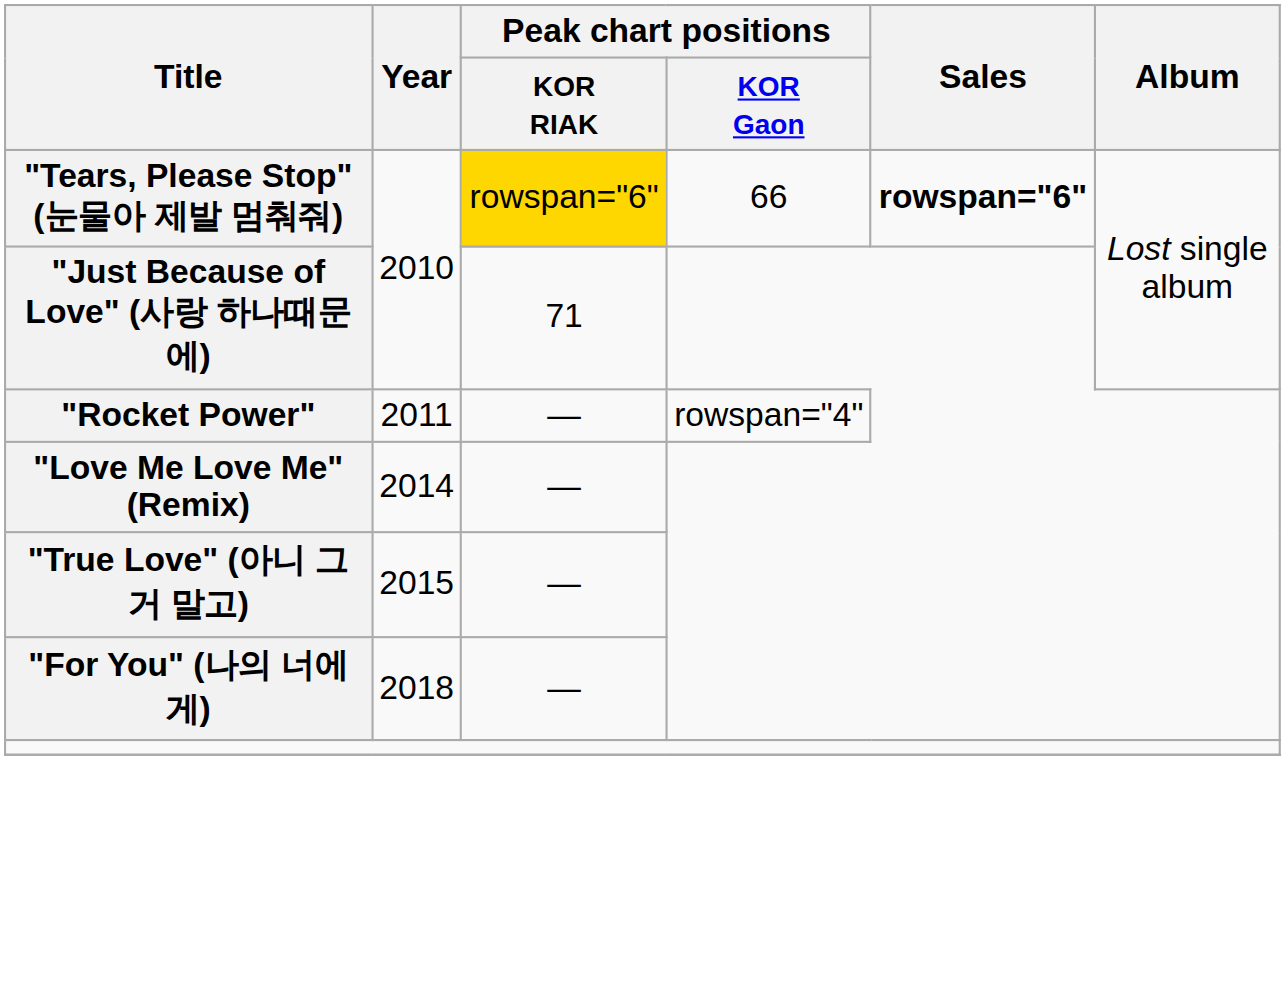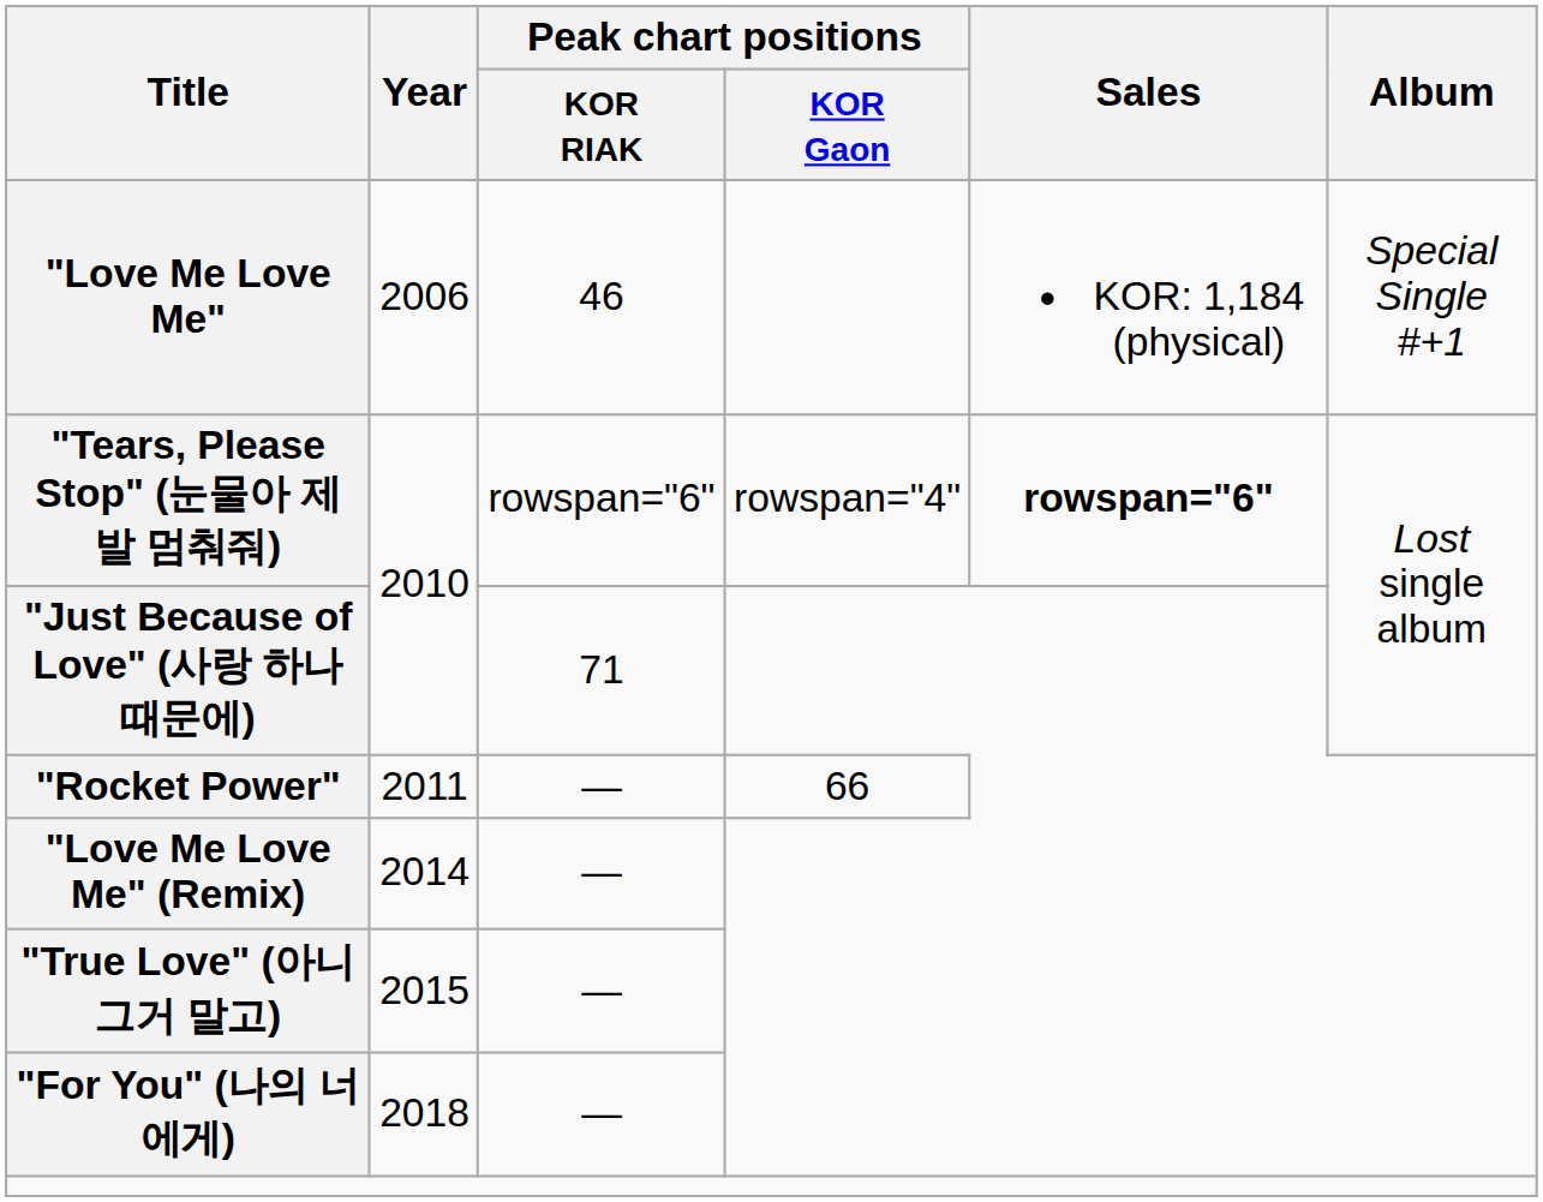+ row: "Love Me Love Me" | 2006 | 46 | KOR: 1,184 (physical) | Special Single #+1
"Tears, Please Stop" (눈물아 제발 멈춰줘) | Peak chart positions / KOR RIAK: gold background -> no background
"Tears, Please Stop" (눈물아 제발 멈춰줘) | Peak chart positions / KOR Gaon: 66 -> rowspan="4"
"Rocket Power" | Peak chart positions / KOR Gaon: rowspan="4" -> 66
